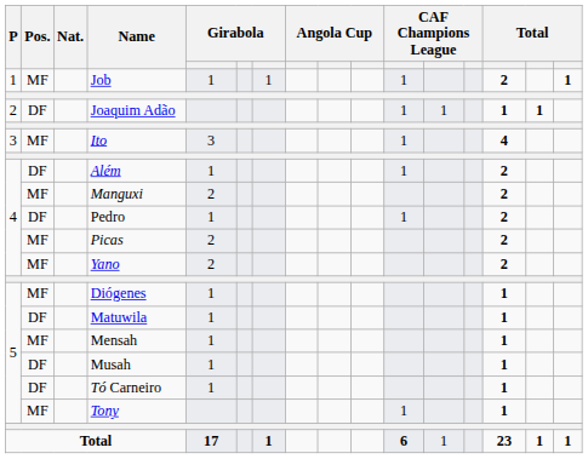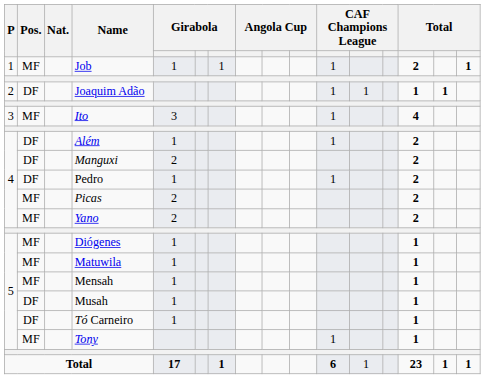Manguxi | Pos.: MF -> DF
Matuwila | Pos.: DF -> MF
